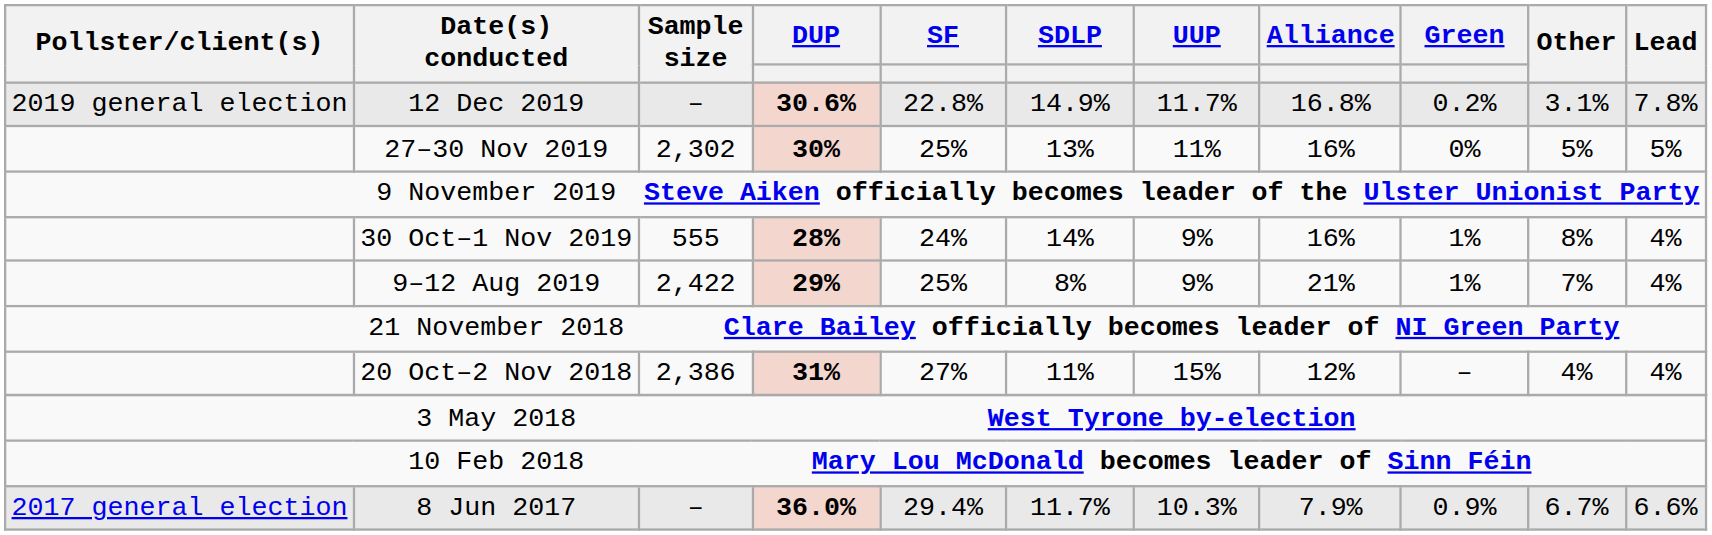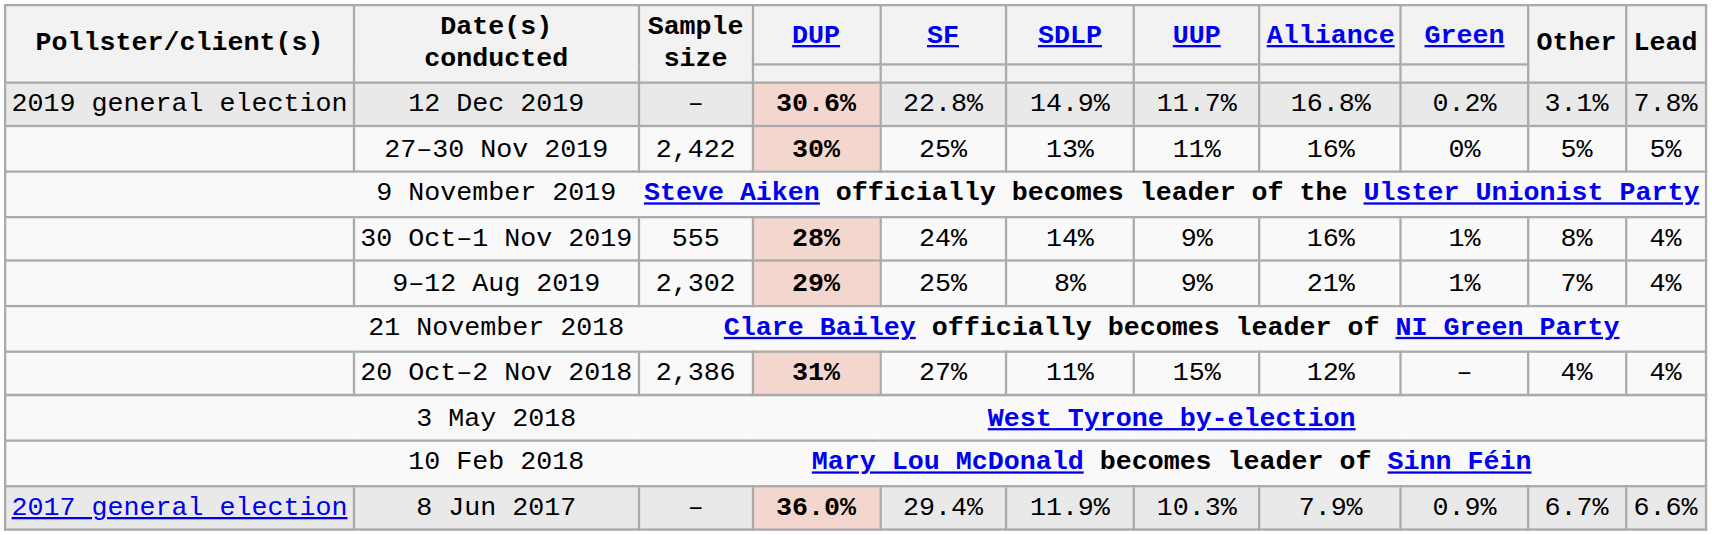27–30 Nov 2019 | Sample size: 2,302 -> 2,422
9–12 Aug 2019 | Sample size: 2,422 -> 2,302
8 Jun 2017 | SDLP: 11.7% -> 11.9%
